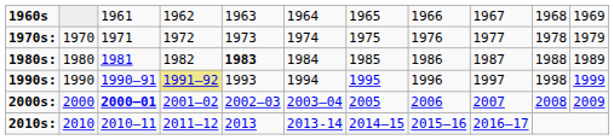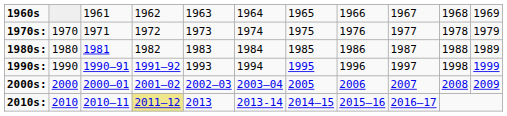1980s: | column 5: bold -> normal
1990s: | column 4: khaki background -> no background
2000s: | column 3: bold -> normal
2010s: | column 4: no background -> khaki background
